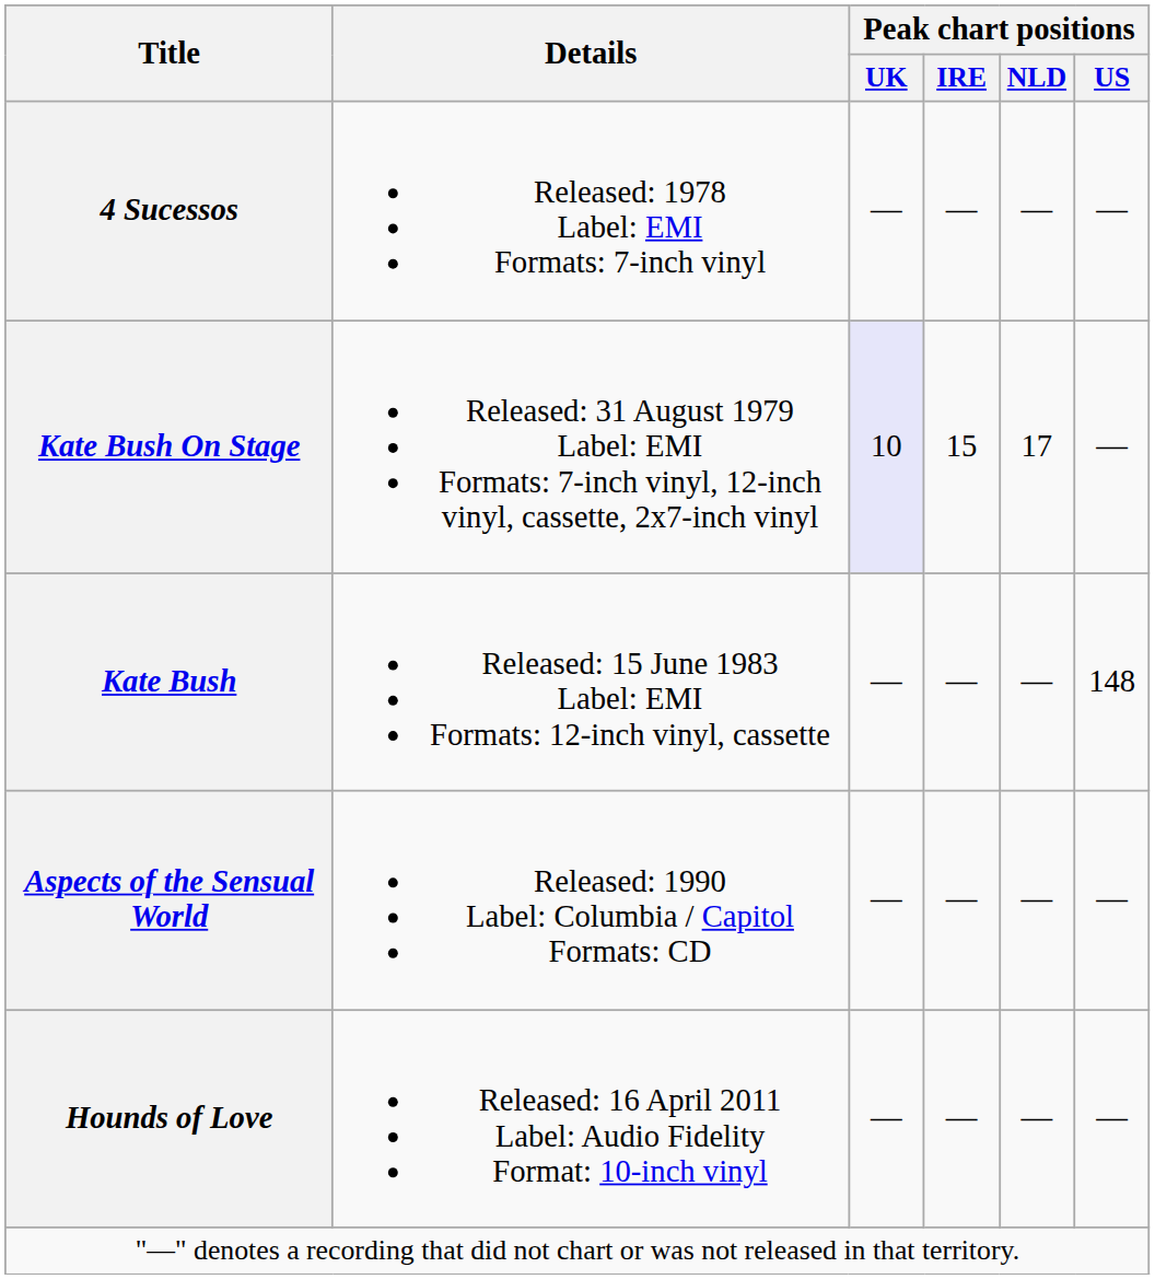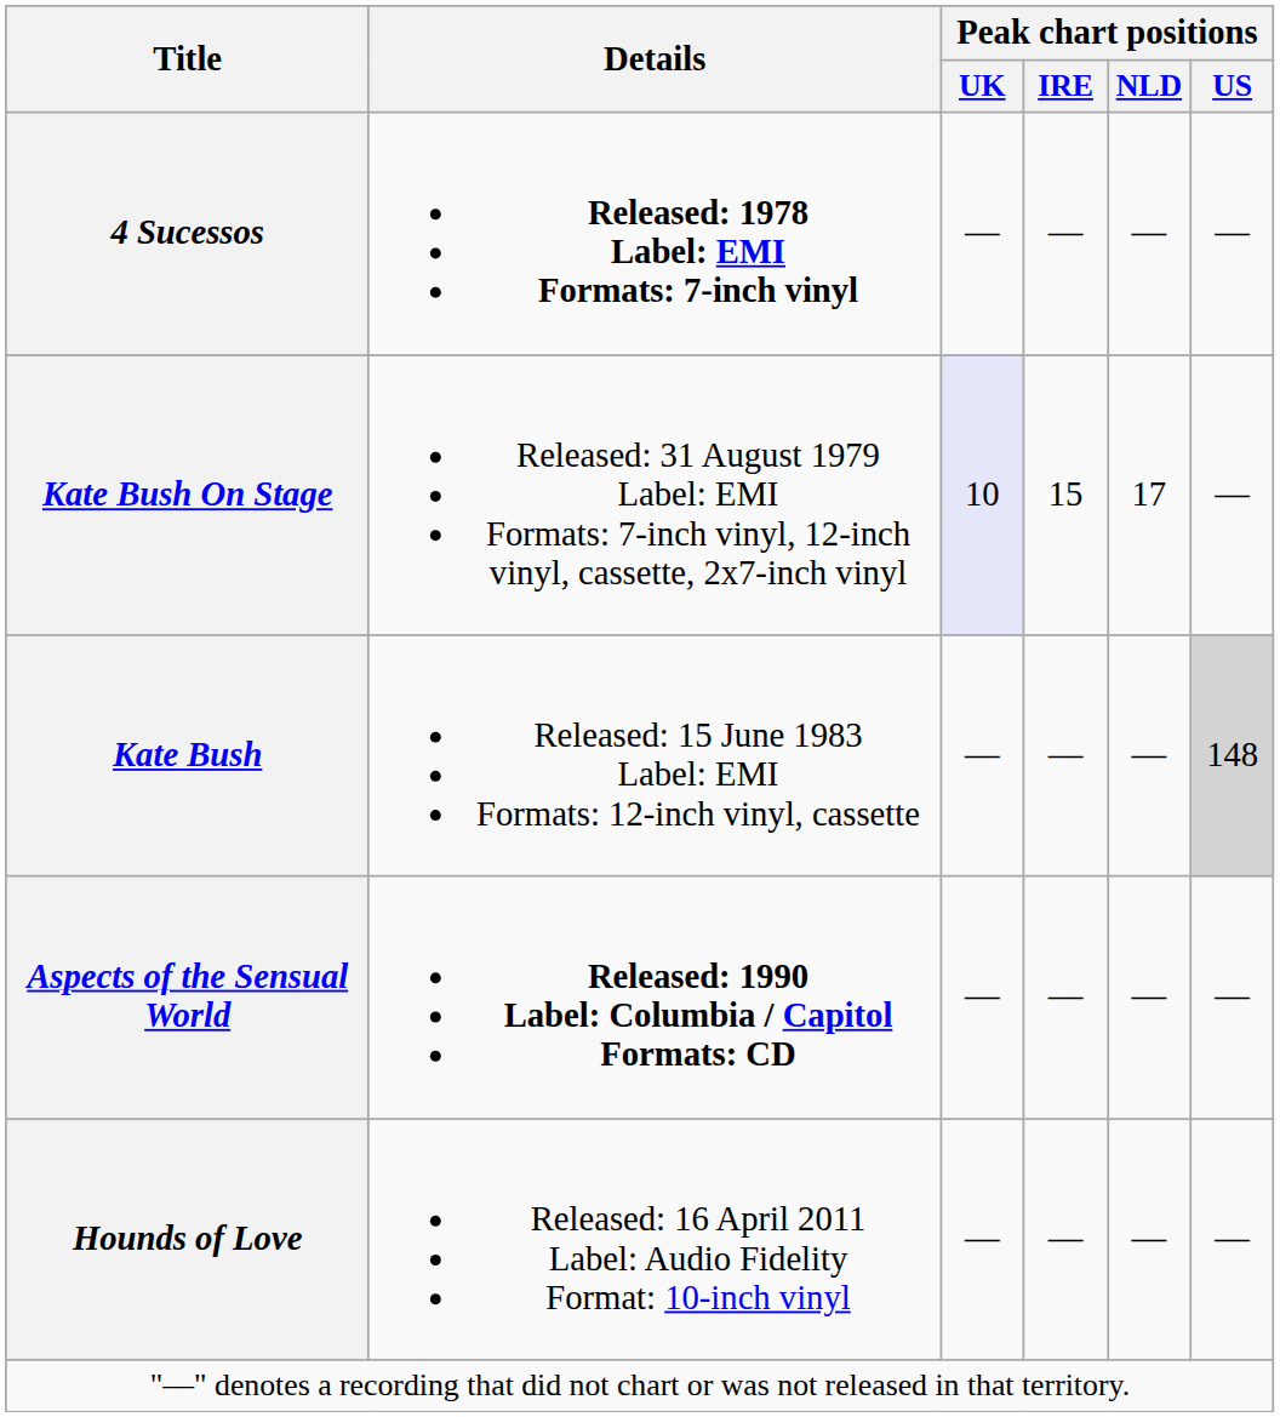4 Sucessos | Details: normal -> bold
Kate Bush | Peak chart positions / US: no background -> lightgrey background
Aspects of the Sensual World | Details: normal -> bold
